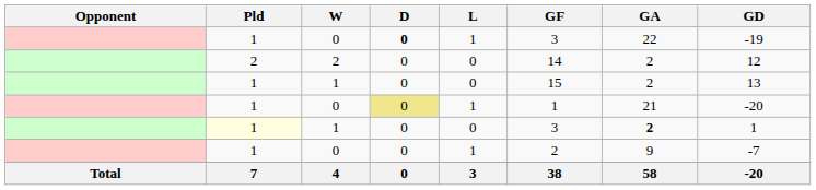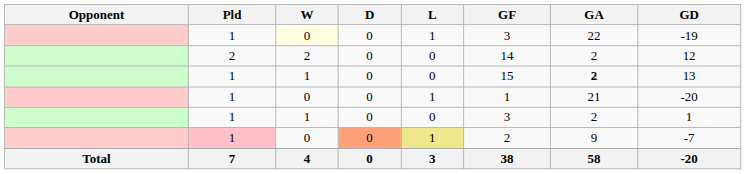row 2 | W: no background -> lightyellow background
row 2 | D: bold -> normal
row 4 | GA: normal -> bold
row 5 | D: khaki background -> no background
row 6 | Pld: lightyellow background -> no background
row 6 | GA: bold -> normal
row 7 | Pld: no background -> pink background
row 7 | D: no background -> lightsalmon background
row 7 | L: no background -> khaki background
